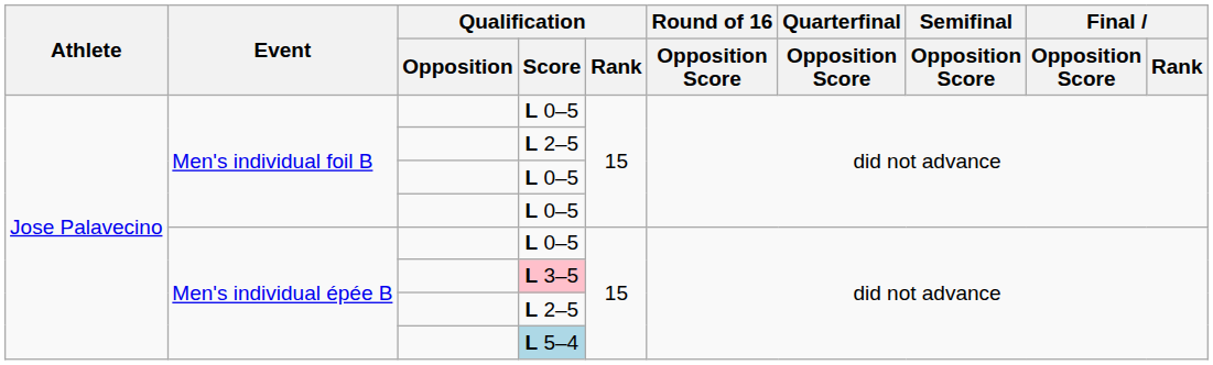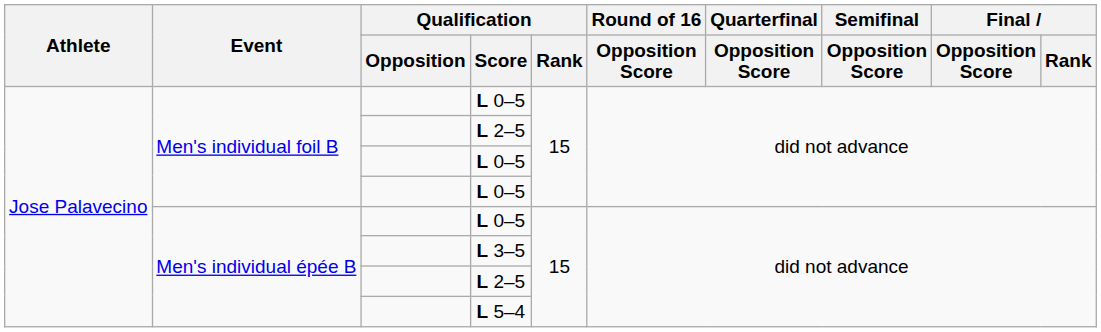L 3–5 | Qualification / Score: pink background -> no background
L 5–4 | Qualification / Score: lightblue background -> no background
